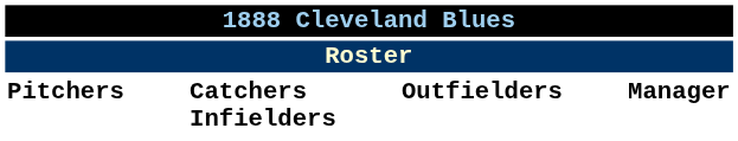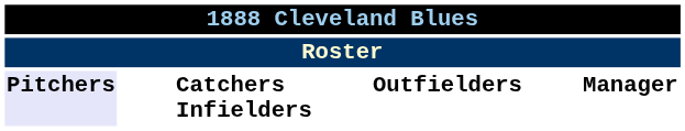Pitchers | column 1: no background -> lavender background
